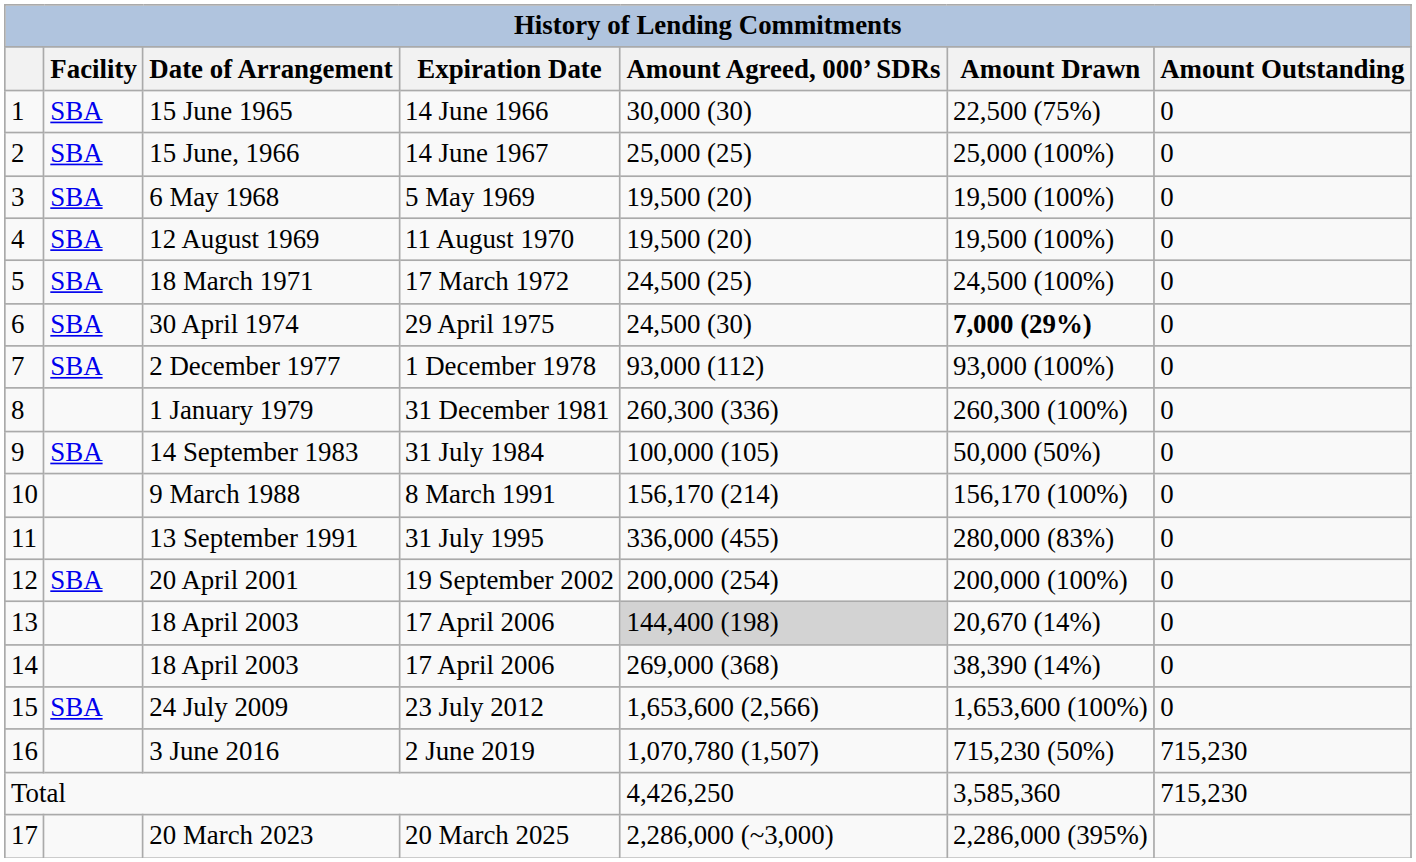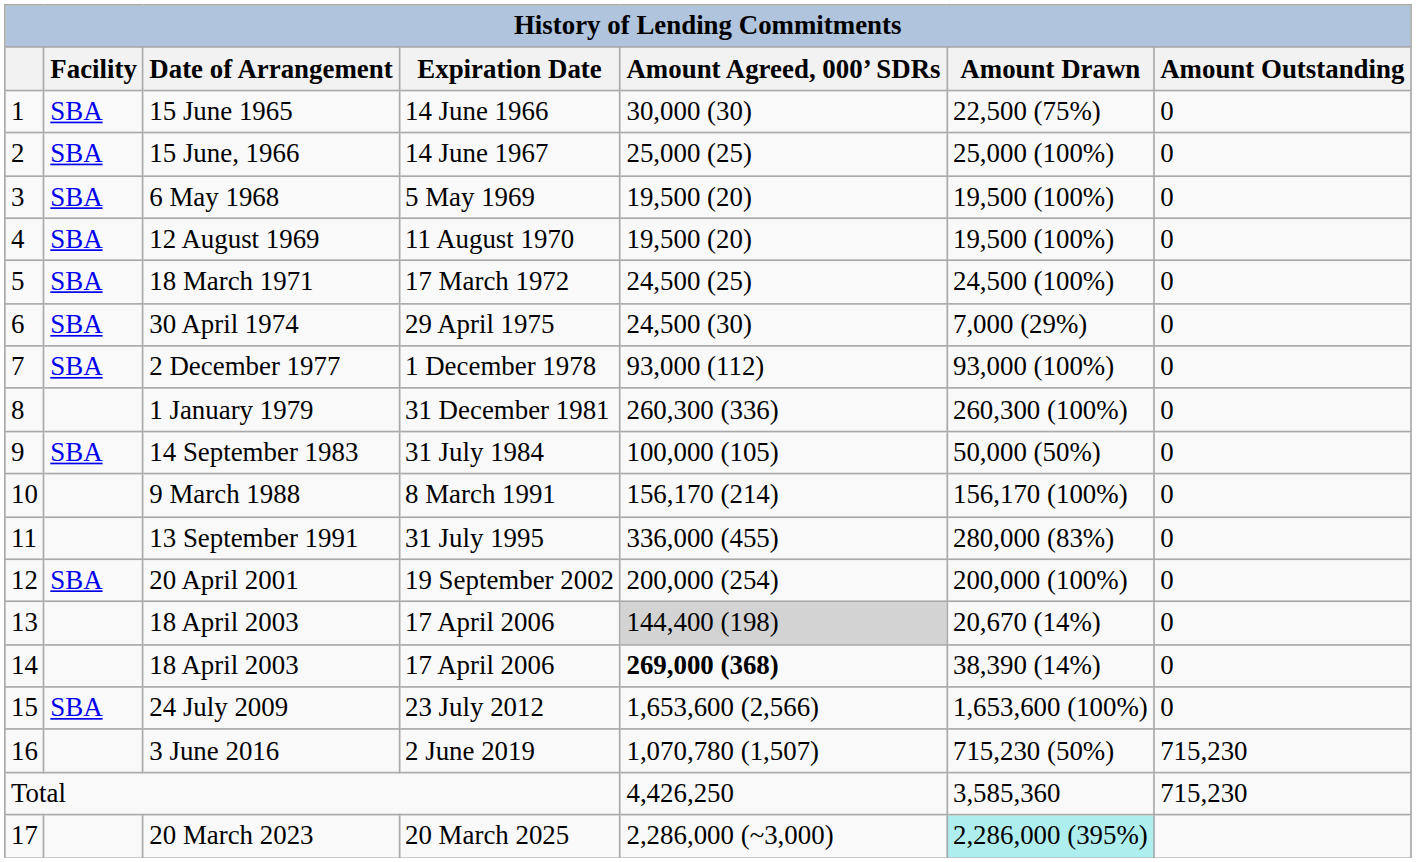30 April 1974 | Amount Drawn: bold -> normal
14 / 18 April 2003 | Amount Agreed, 000’ SDRs: normal -> bold
20 March 2023 | Amount Drawn: no background -> paleturquoise background
